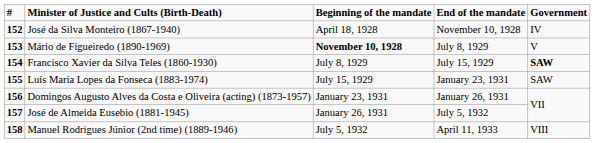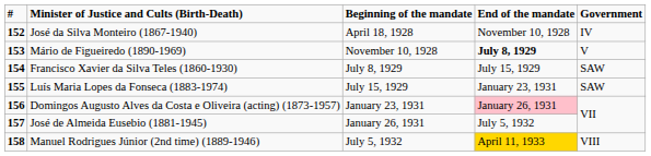153 | Beginning of the mandate: bold -> normal
153 | End of the mandate: normal -> bold
154 | Government: bold -> normal
156 | End of the mandate: no background -> pink background
158 | End of the mandate: no background -> gold background
